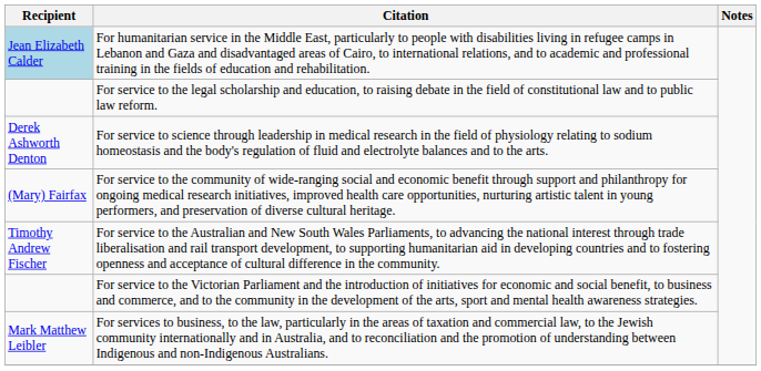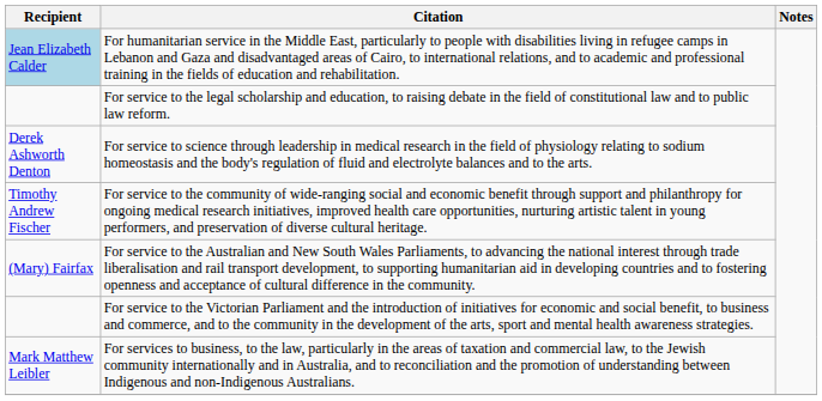row 5 | Recipient: (Mary) Fairfax -> Timothy Andrew Fischer
row 6 | Recipient: Timothy Andrew Fischer -> (Mary) Fairfax
